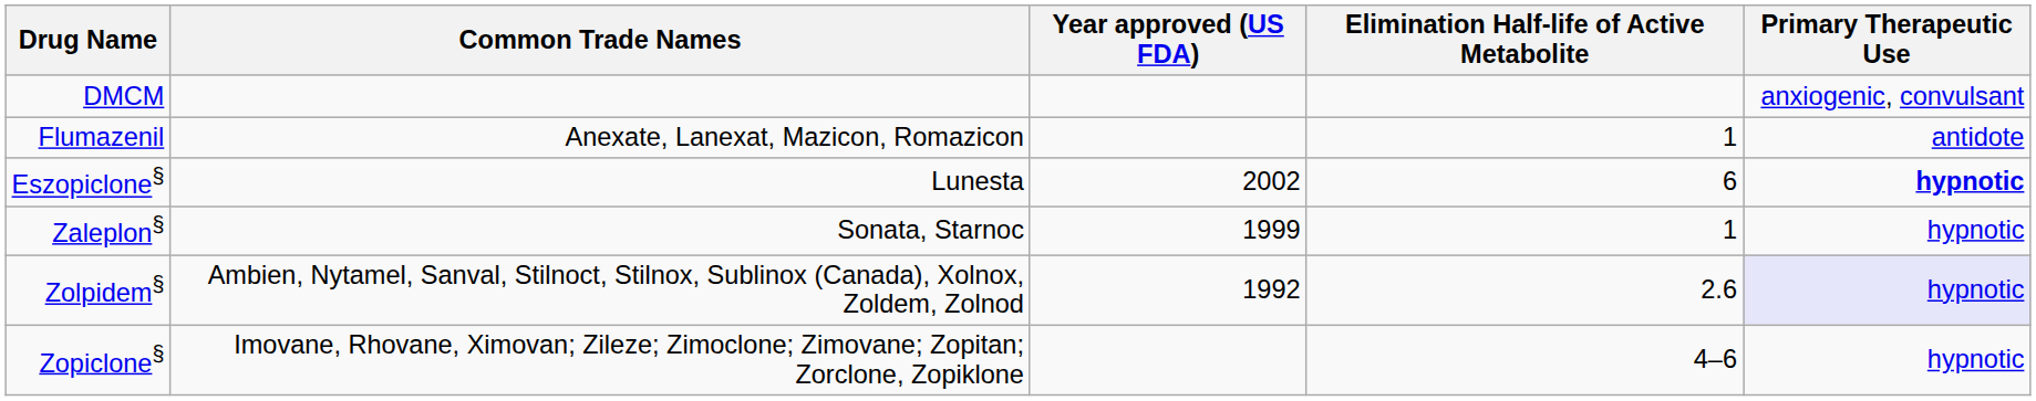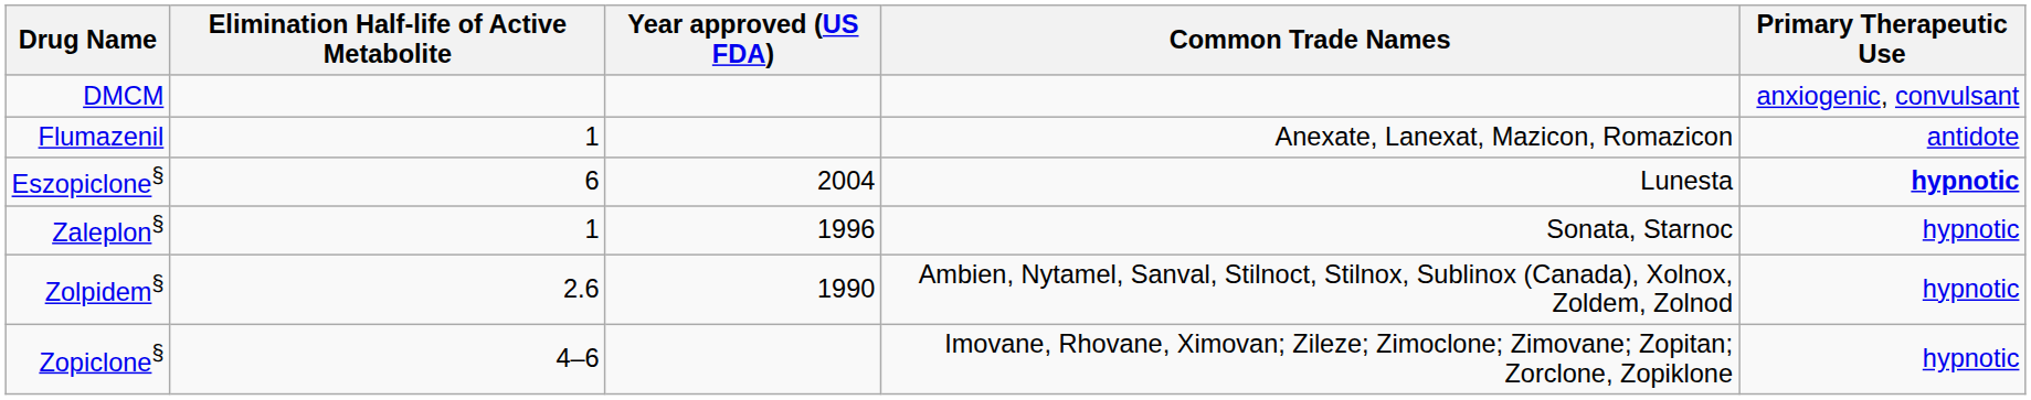columns swapped: Common Trade Names <-> Elimination Half-life of Active Metabolite
Eszopiclone§ | Year approved (US FDA): 2002 -> 2004
Zaleplon§ | Year approved (US FDA): 1999 -> 1996
Zolpidem§ | Year approved (US FDA): 1992 -> 1990
Zolpidem§ | Primary Therapeutic Use: lavender background -> no background
